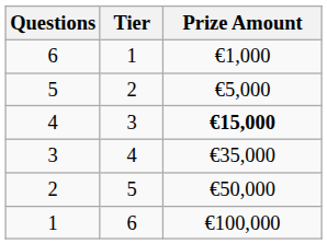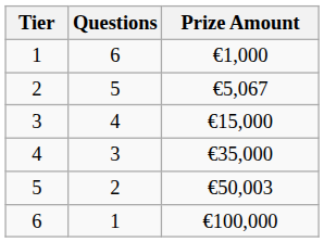columns swapped: Tier <-> Questions
row 3 | Prize Amount: €5,000 -> €5,067
row 4 | Prize Amount: bold -> normal
row 6 | Prize Amount: €50,000 -> €50,003
